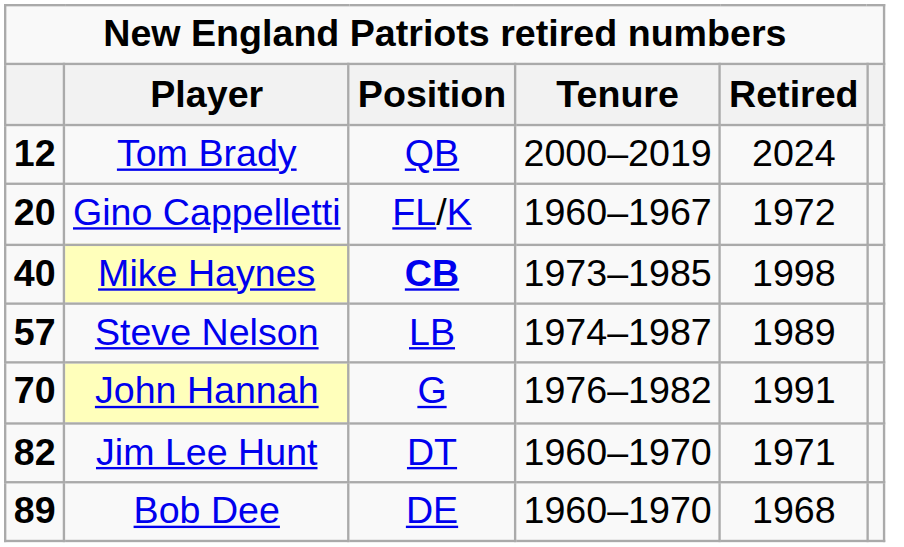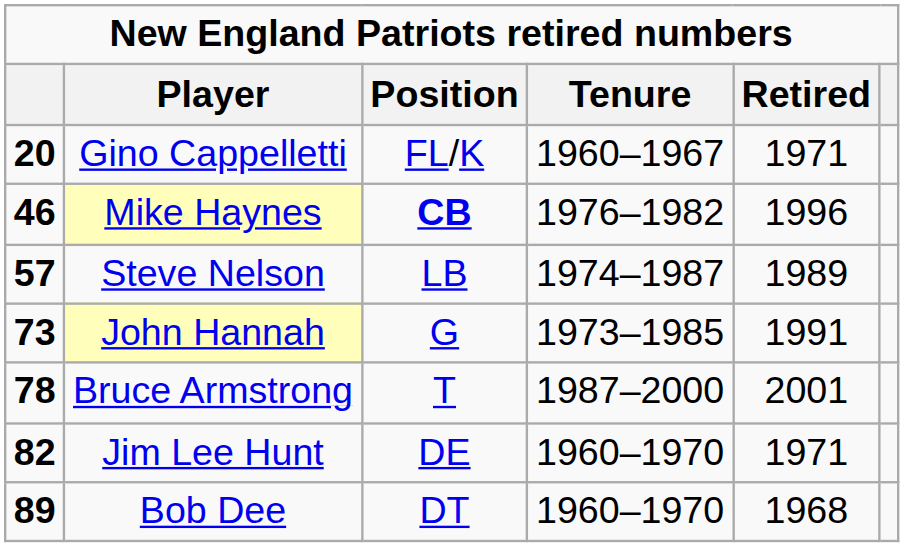- row: 12 | Tom Brady | QB | 2000–2019 | 2024
Gino Cappelletti | Retired: 1972 -> 1971
Mike Haynes | column 1: 40 -> 46
Mike Haynes | Tenure: 1973–1985 -> 1976–1982
Mike Haynes | Retired: 1998 -> 1996
John Hannah | column 1: 70 -> 73
John Hannah | Tenure: 1976–1982 -> 1973–1985
+ row: 78 | Bruce Armstrong | T | 1987–2000 | 2001
Jim Lee Hunt | Position: DT -> DE
Bob Dee | Position: DE -> DT
